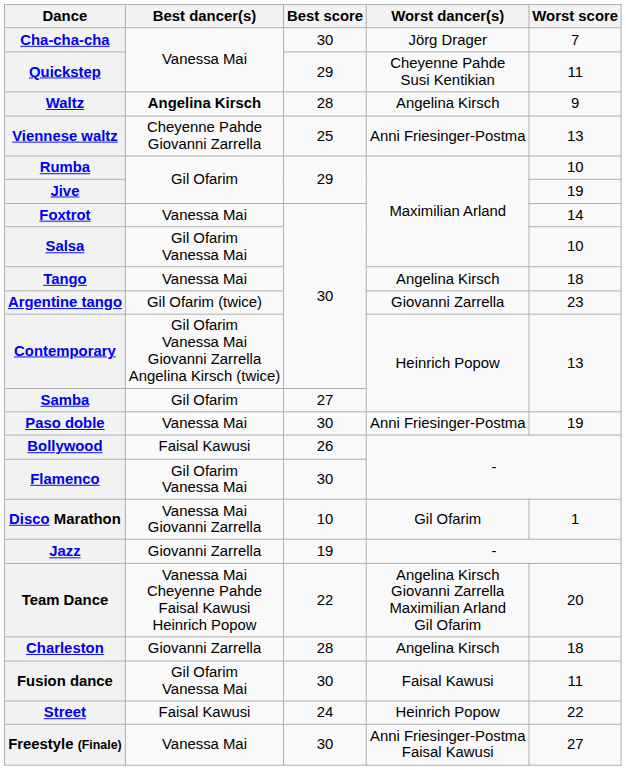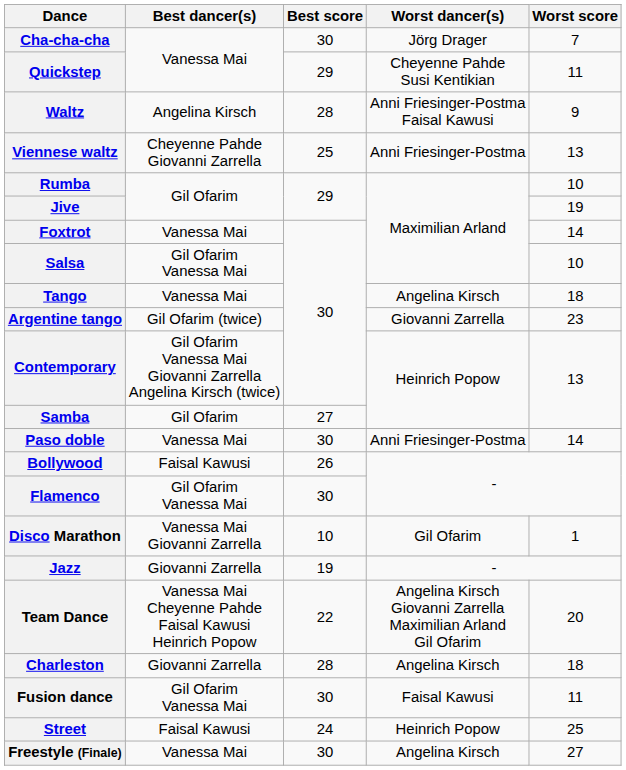Waltz | Best dancer(s): bold -> normal
Waltz | Worst dancer(s): Angelina Kirsch -> Anni Friesinger-Postma Faisal Kawusi
Paso doble | Worst score: 19 -> 14
Street | Worst score: 22 -> 25
Freestyle (Finale) | Worst dancer(s): Anni Friesinger-Postma Faisal Kawusi -> Angelina Kirsch
